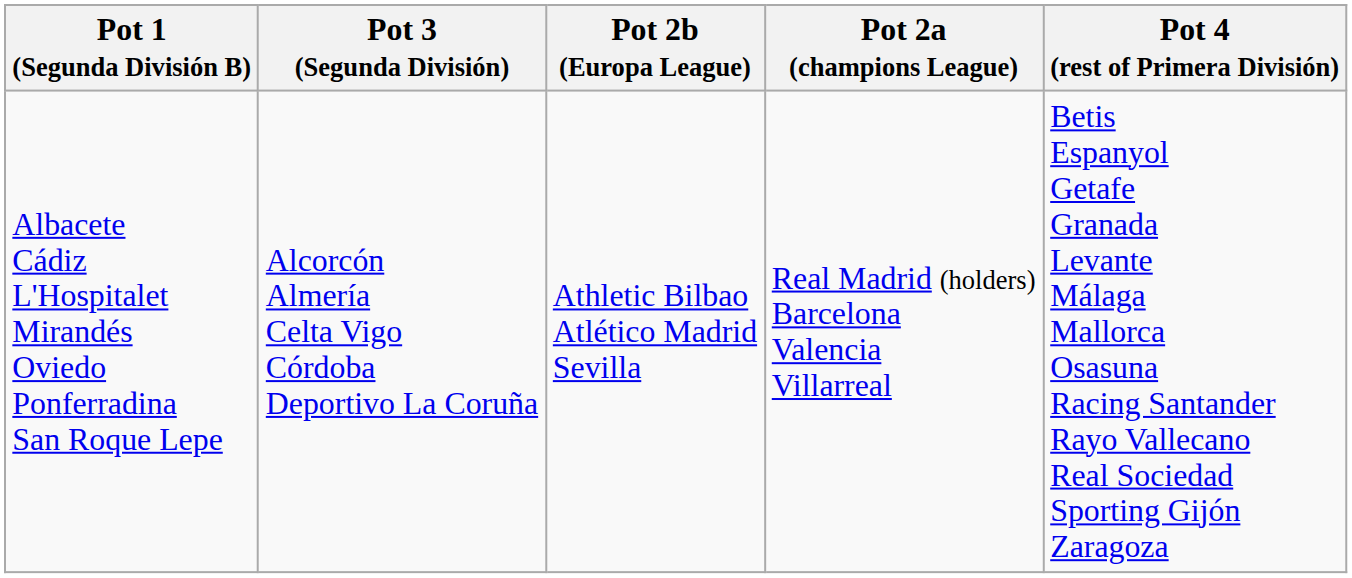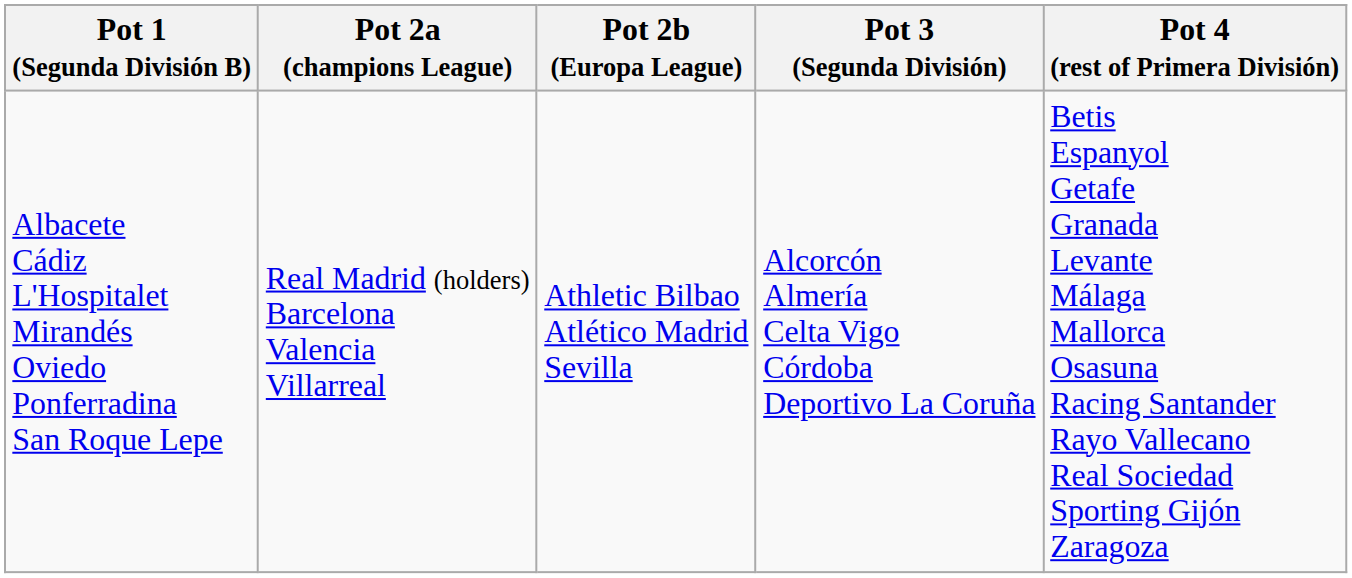columns swapped: Pot 2a (champions League) <-> Pot 3 (Segunda División)
